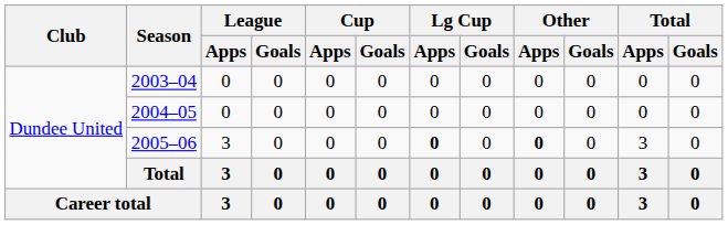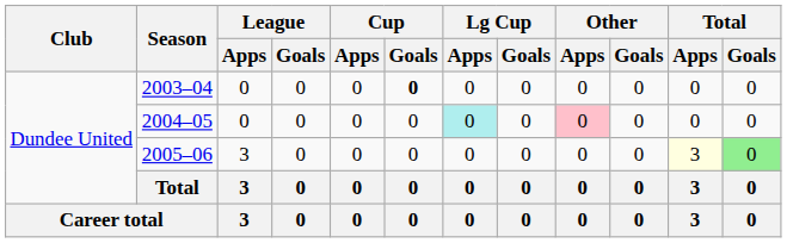2003–04 | Cup / Goals: normal -> bold
2004–05 | Lg Cup / Apps: no background -> paleturquoise background
2004–05 | Other / Apps: no background -> pink background
2005–06 | Lg Cup / Apps: bold -> normal
2005–06 | Other / Apps: bold -> normal
2005–06 | Total / Apps: no background -> lightyellow background
2005–06 | Total / Goals: no background -> lightgreen background
